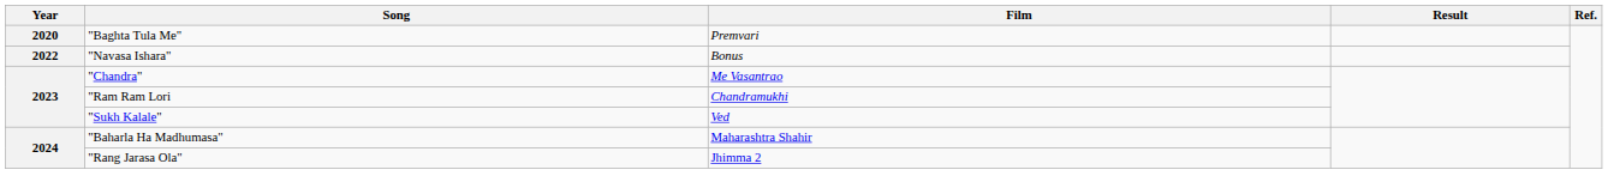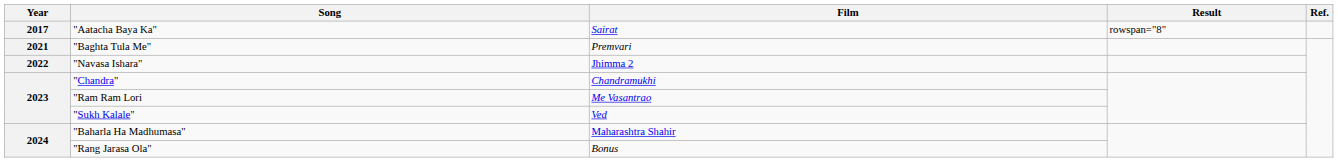+ row: 2017 | "Aatacha Baya Ka" | Sairat | rowspan="8"
"Baghta Tula Me" | Year: 2020 -> 2021
"Navasa Ishara" | Film: Bonus -> Jhimma 2
"Chandra" | Film: Me Vasantrao -> Chandramukhi
"Ram Ram Lori | Film: Chandramukhi -> Me Vasantrao
"Rang Jarasa Ola" | Film: Jhimma 2 -> Bonus
